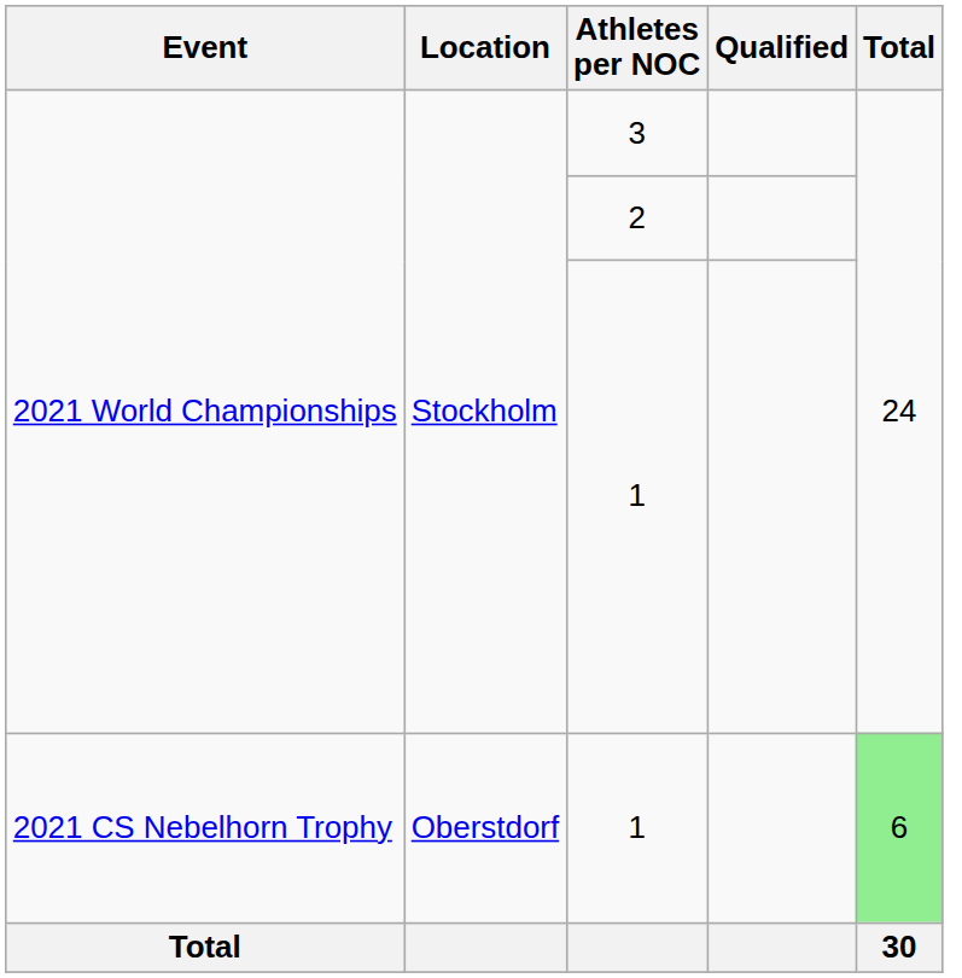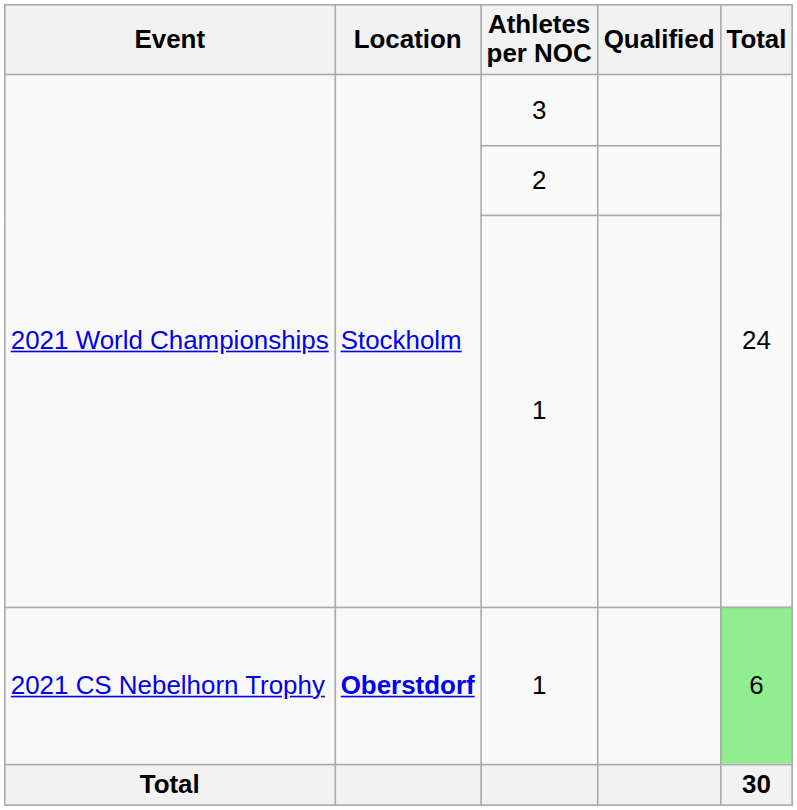2021 CS Nebelhorn Trophy / 1 | Location: normal -> bold
